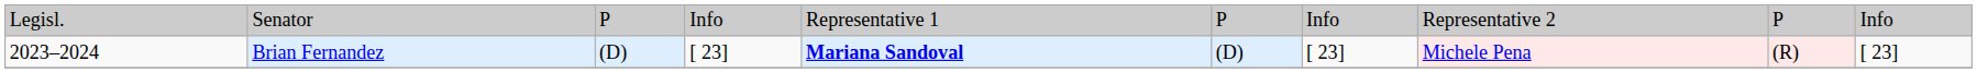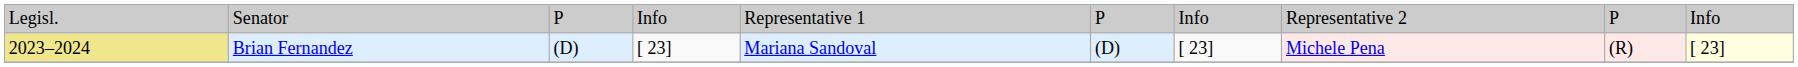Brian Fernandez | column 1: no background -> khaki background
Brian Fernandez | column 5: bold -> normal
Brian Fernandez | column 10: no background -> lightyellow background
